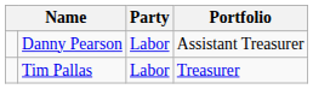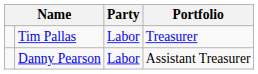rows swapped: Tim Pallas <-> Danny Pearson
